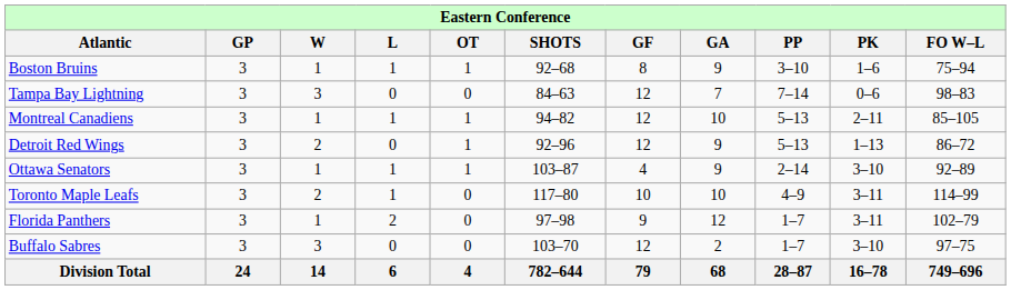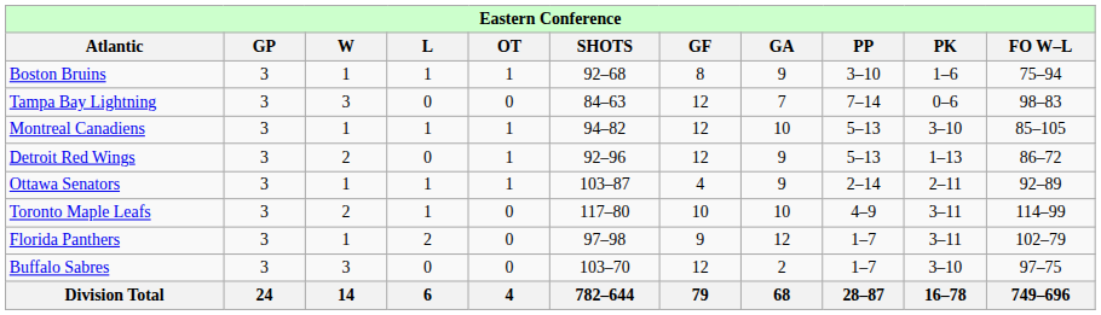Montreal Canadiens | column 10: 2–11 -> 3–10
Ottawa Senators | column 10: 3–10 -> 2–11
